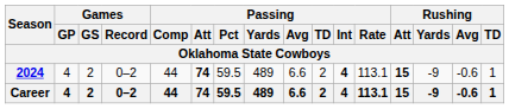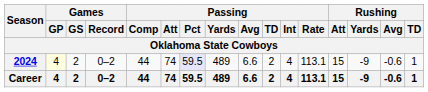2024 | Games / GP: no background -> lightyellow background
2024 | Passing / Att: bold -> normal
2024 | Passing / Pct: no background -> lavender background
2024 | Passing / Int: bold -> normal
2024 | Rushing / Att: bold -> normal
